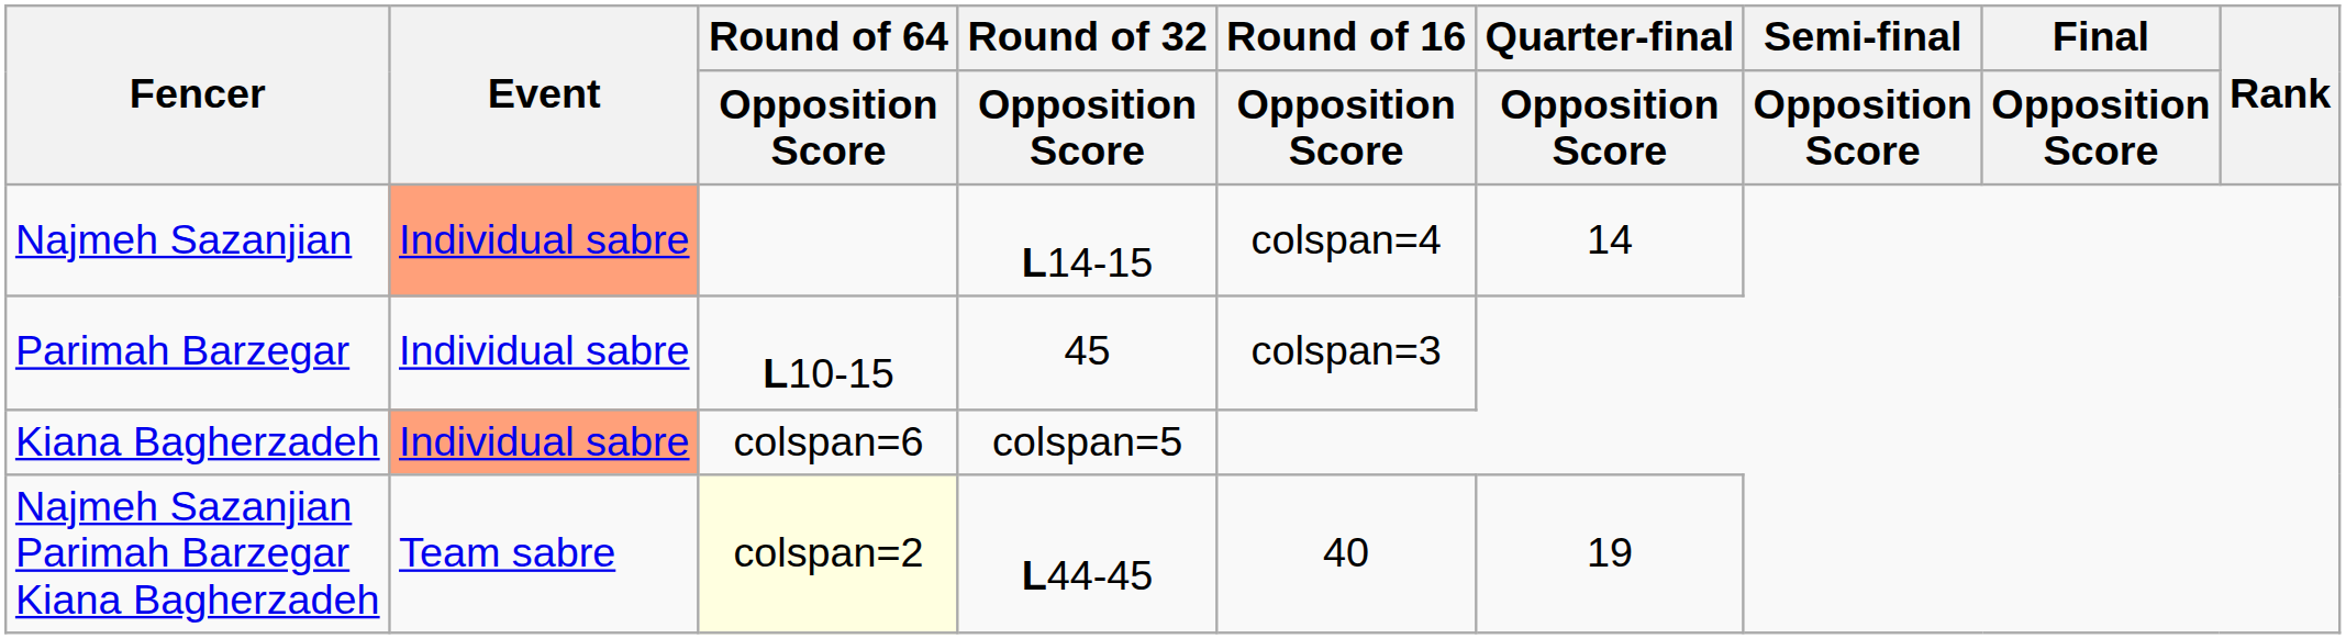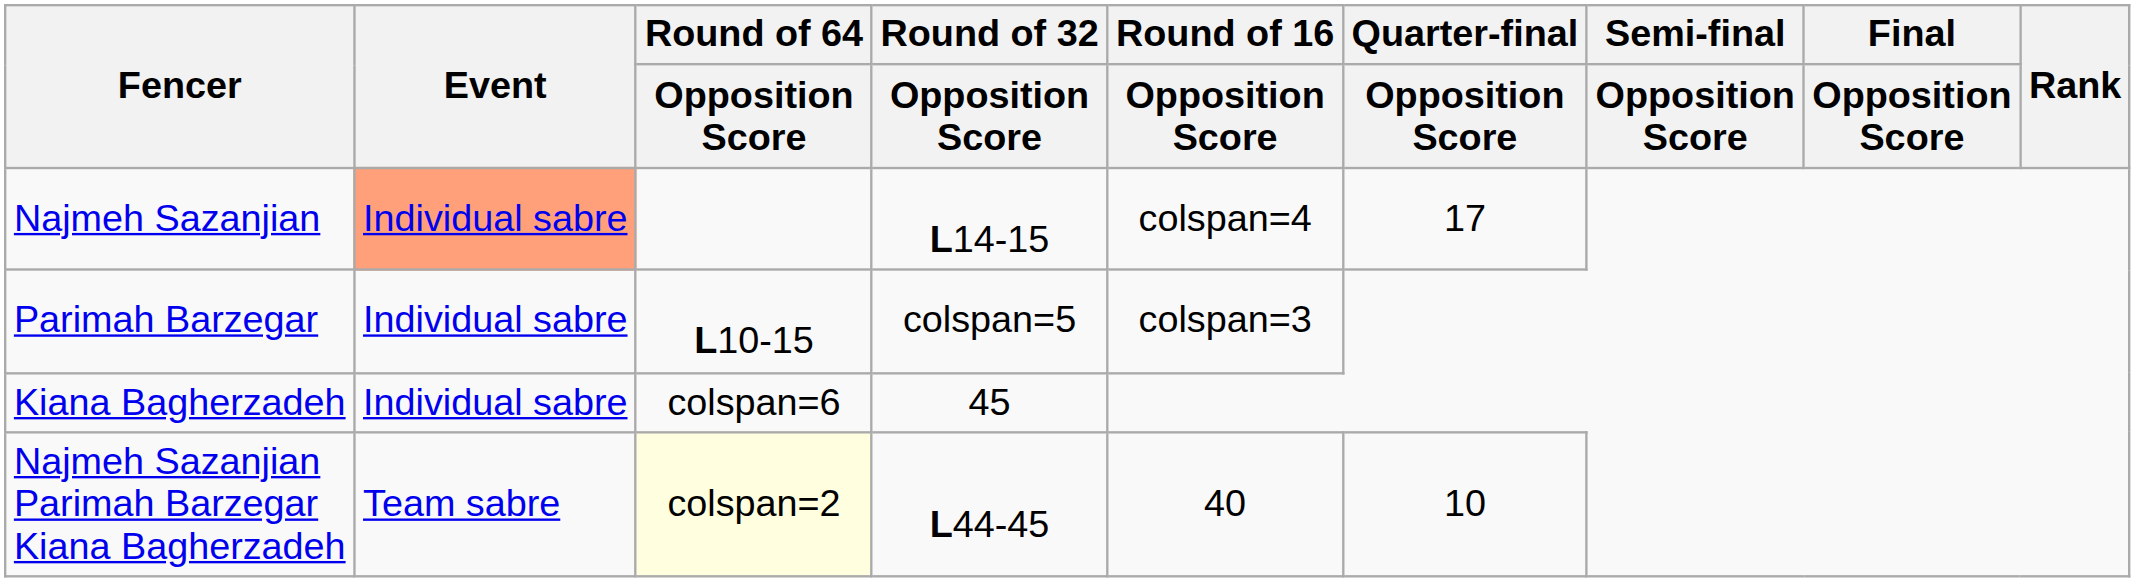Najmeh Sazanjian | Quarter-final / Opposition Score: 14 -> 17
Parimah Barzegar | Round of 32 / Opposition Score: 45 -> colspan=5
Kiana Bagherzadeh | Event: lightsalmon background -> no background
Kiana Bagherzadeh | Round of 32 / Opposition Score: colspan=5 -> 45
Najmeh Sazanjian Parimah Barzegar Kiana Bagherzadeh | Quarter-final / Opposition Score: 19 -> 10
